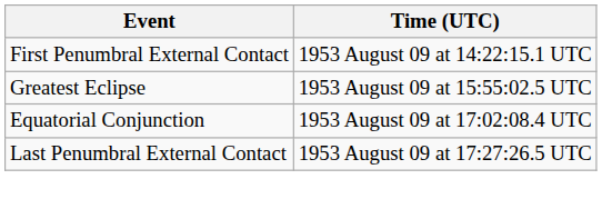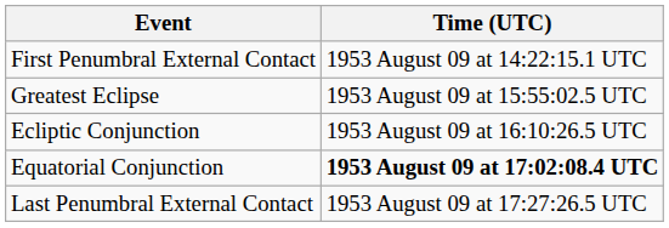+ row: Ecliptic Conjunction | 1953 August 09 at 16:10:26.5 UTC
Equatorial Conjunction | Time (UTC): normal -> bold
